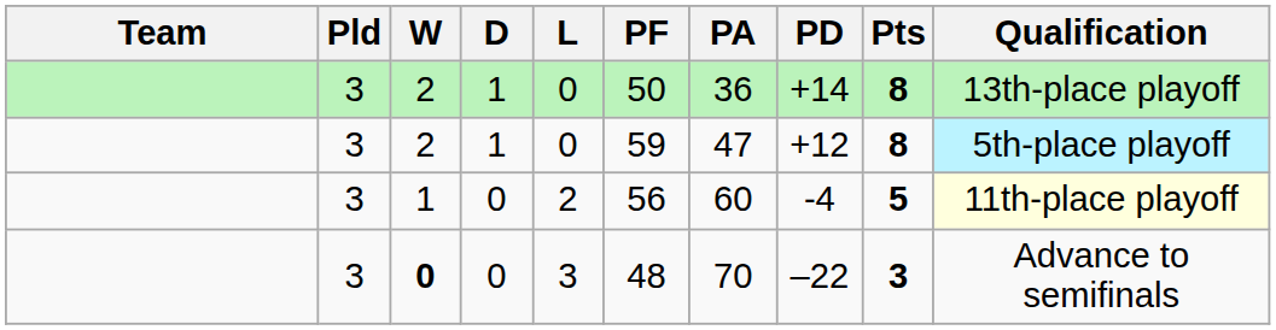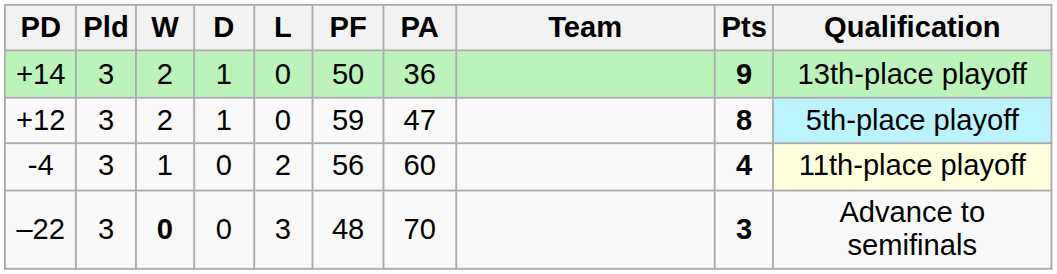columns swapped: Team <-> PD
row 2 | Pts: 8 -> 9
row 4 | Pts: 5 -> 4
